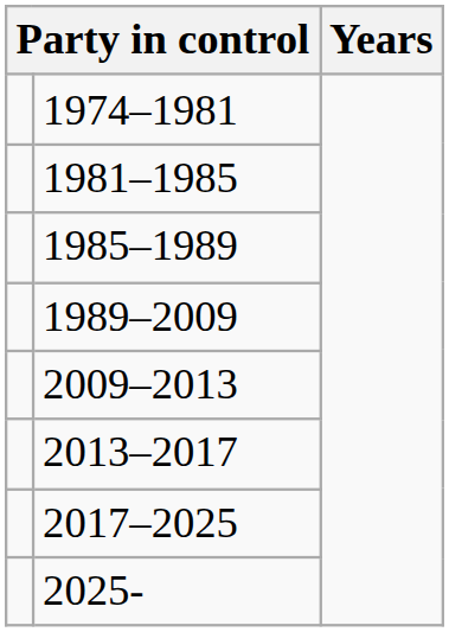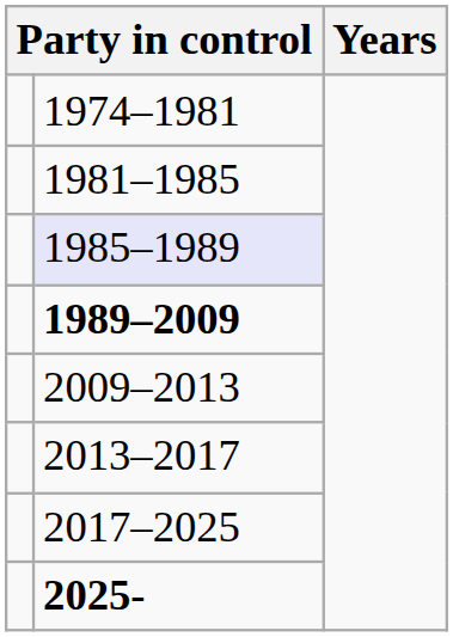1985–1989 | column 2: no background -> lavender background
1989–2009 | column 2: normal -> bold
2025- | column 2: normal -> bold
